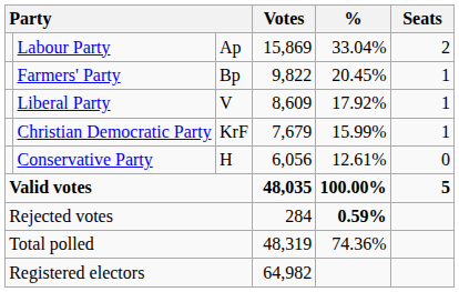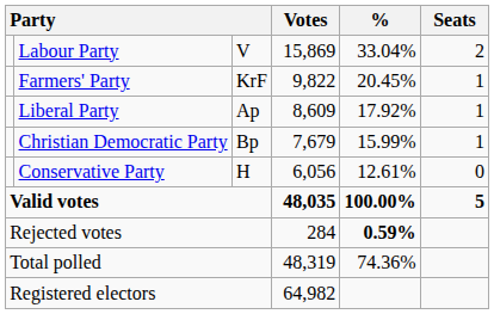Labour Party | column 3: Ap -> V
Farmers' Party | column 3: Bp -> KrF
Liberal Party | column 3: V -> Ap
Christian Democratic Party | column 3: KrF -> Bp
